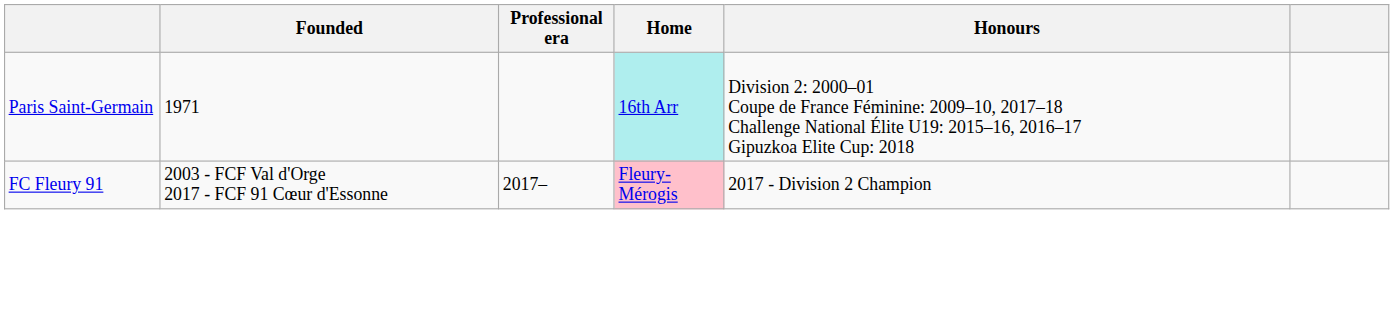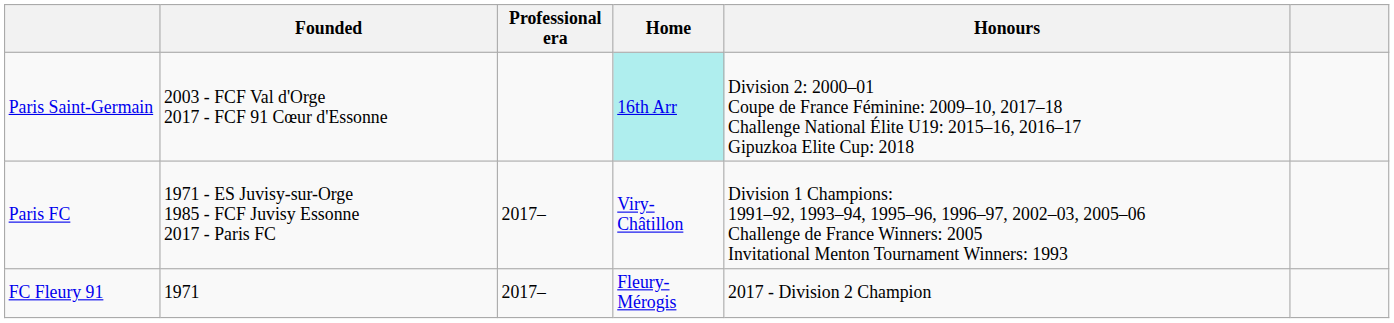Paris Saint-Germain | Founded: 1971 -> 2003 - FCF Val d'Orge 2017 - FCF 91 Cœur d'Essonne
+ row: Paris FC | 1971 - ES Juvisy-sur-Orge 1985 - FCF Juvisy Essonne 2017 - Paris FC | 2017– | Viry-Châtillon | Division 1 Champions: 1991–92, 1993–94, 1995–96, 1996–97, 2002–03, 2005–06 Challenge de France Winners: 2005 Invitational Menton Tournament Winners: 1993
FC Fleury 91 | Founded: 2003 - FCF Val d'Orge 2017 - FCF 91 Cœur d'Essonne -> 1971
FC Fleury 91 | Home: pink background -> no background
